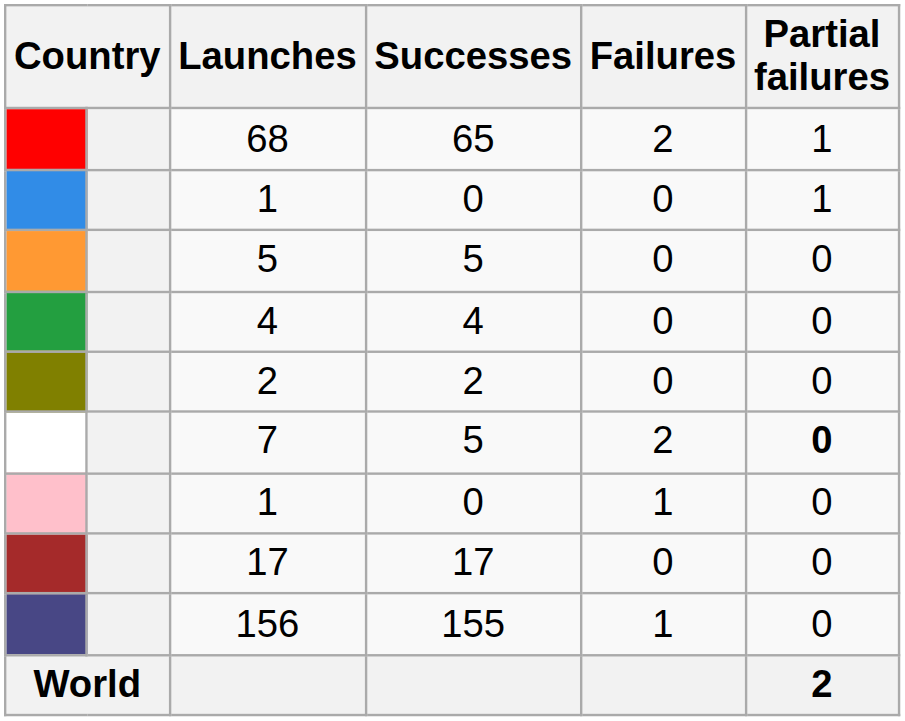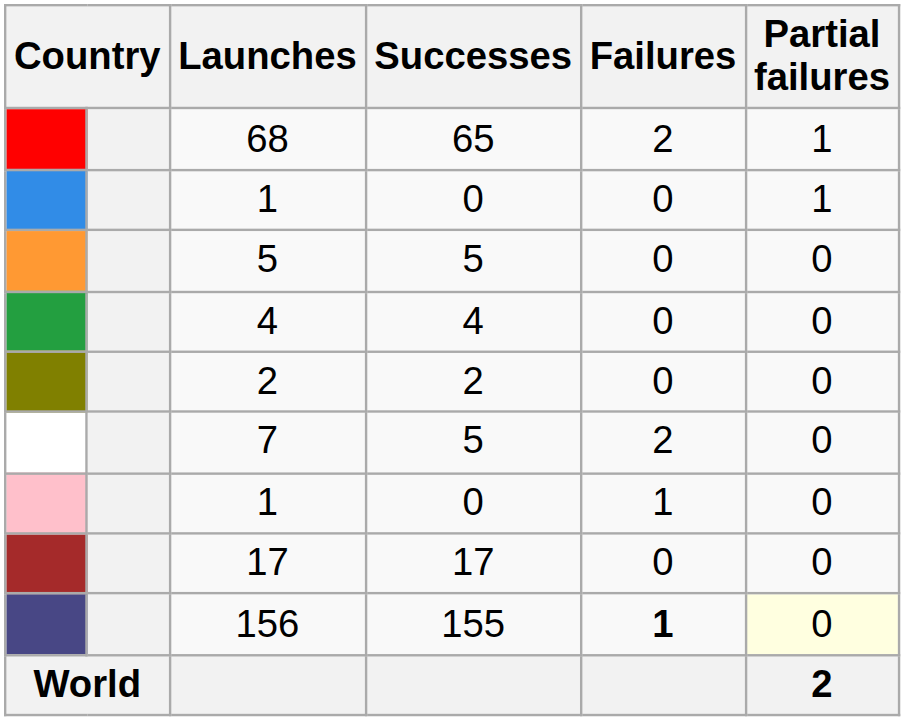7 | Partial failures: bold -> normal
156 | Failures: normal -> bold
156 | Partial failures: no background -> lightyellow background
